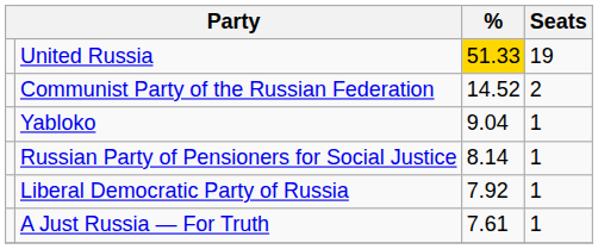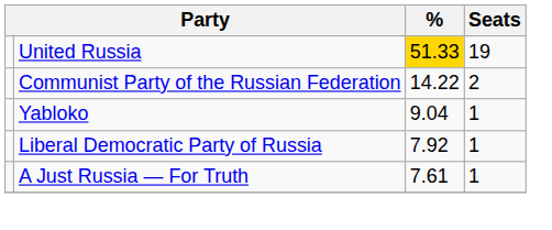Communist Party of the Russian Federation | %: 14.52 -> 14.22
- row: Russian Party of Pensioners for Social Justice | 8.14 | 1
